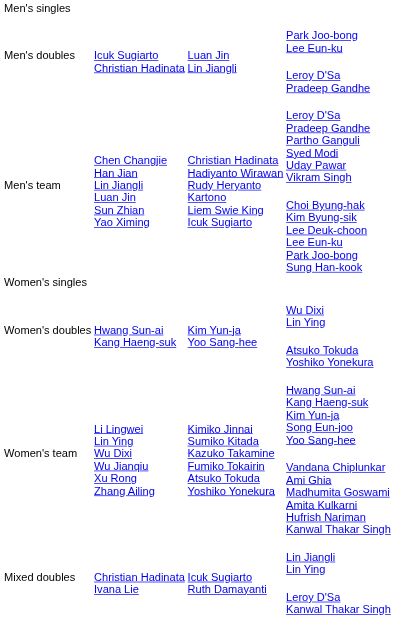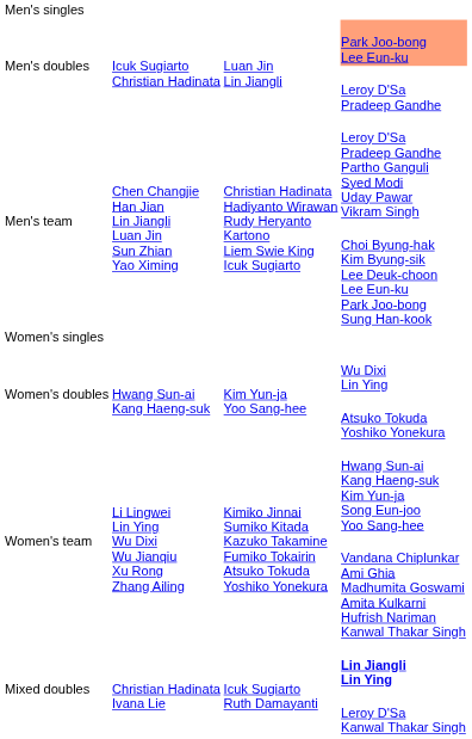Park Joo-bong Lee Eun-ku | column 4: no background -> lightsalmon background
Lin Jiangli Lin Ying | column 4: normal -> bold
